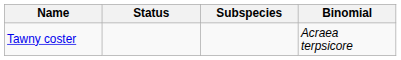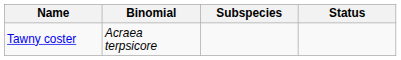columns swapped: Binomial <-> Status
